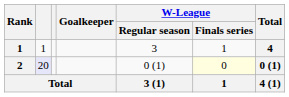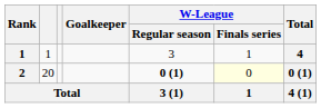2 | column 2: lavender background -> no background
2 | W-League / Regular season: normal -> bold
